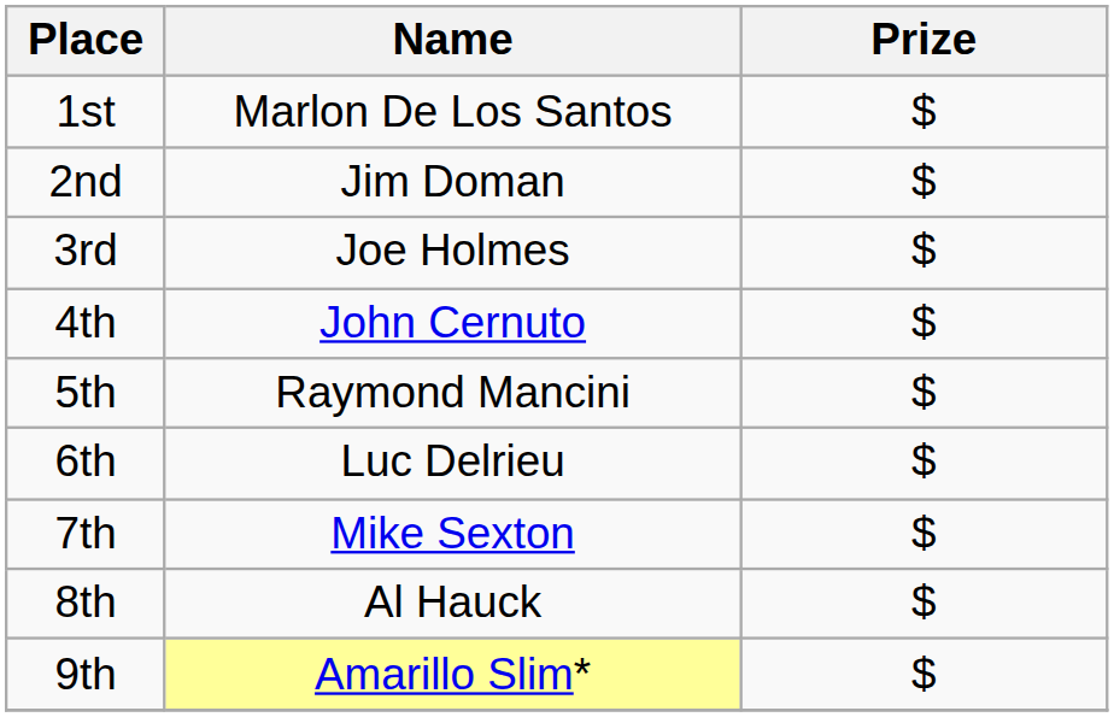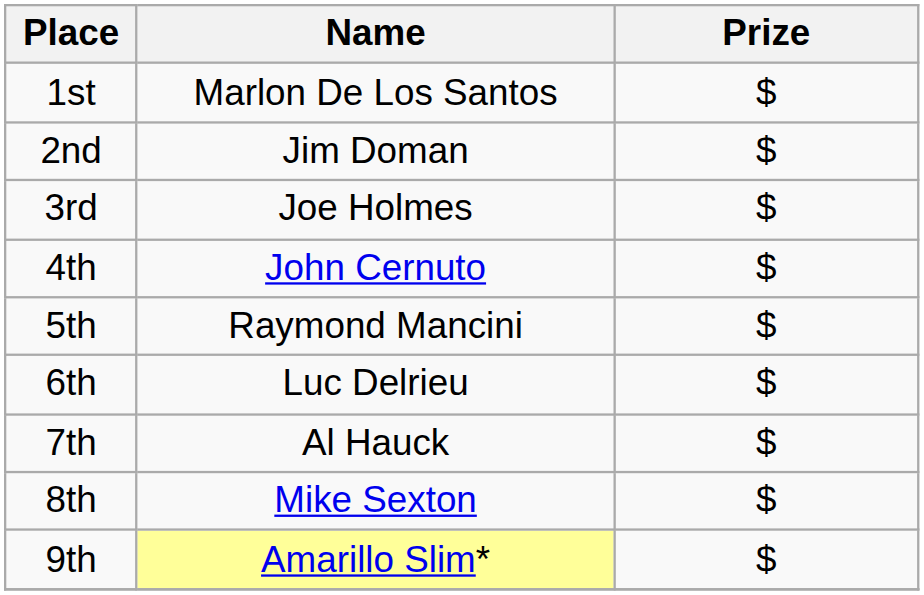7th | Name: Mike Sexton -> Al Hauck
8th | Name: Al Hauck -> Mike Sexton
